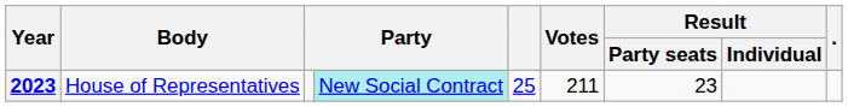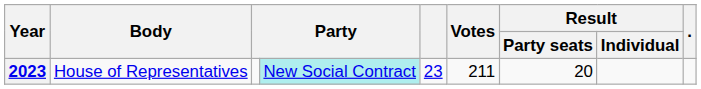2023 | column 5: 25 -> 23
2023 | Result / Party seats: 23 -> 20
